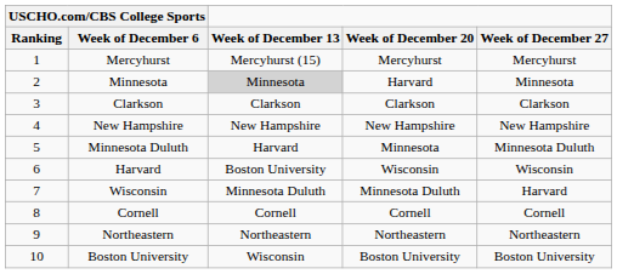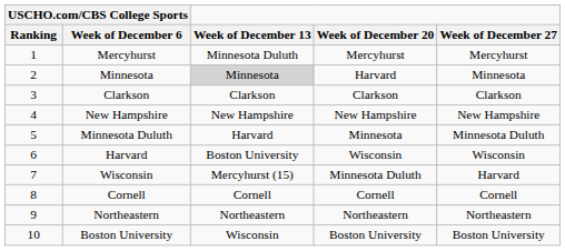row 3 | Week of December 13: Mercyhurst (15) -> Minnesota Duluth
row 9 | Week of December 13: Minnesota Duluth -> Mercyhurst (15)
